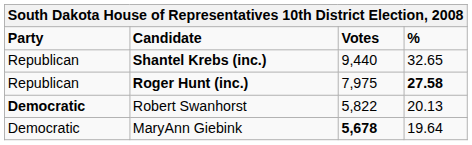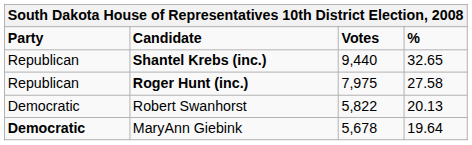Roger Hunt (inc.) | %: bold -> normal
Robert Swanhorst | Party: bold -> normal
MaryAnn Giebink | Party: normal -> bold
MaryAnn Giebink | Votes: bold -> normal
